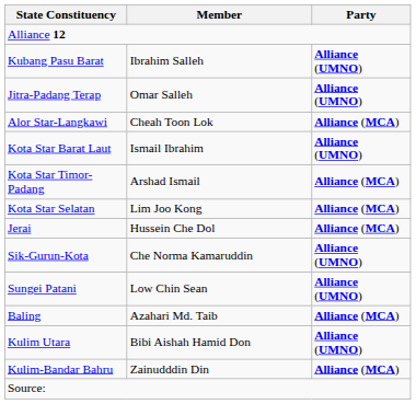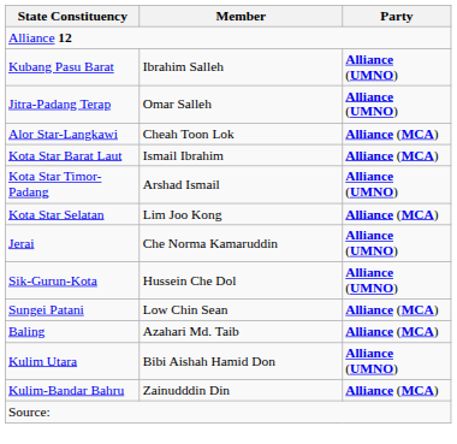Kota Star Barat Laut | Party: Alliance (UMNO) -> Alliance (MCA)
Kota Star Timor-Padang | Party: Alliance (MCA) -> Alliance (UMNO)
Jerai | Member: Hussein Che Dol -> Che Norma Kamaruddin
Jerai | Party: Alliance (MCA) -> Alliance (UMNO)
Sik-Gurun-Kota | Member: Che Norma Kamaruddin -> Hussein Che Dol
Sungei Patani | Party: Alliance (UMNO) -> Alliance (MCA)
